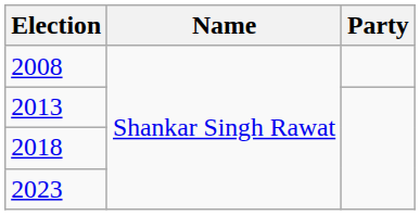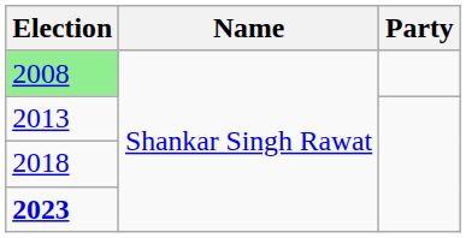2008 | Election: no background -> lightgreen background
2023 | Election: normal -> bold
